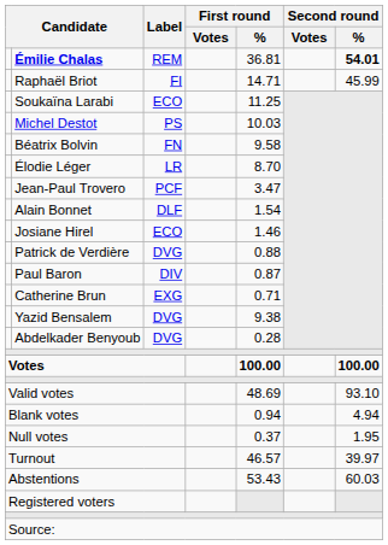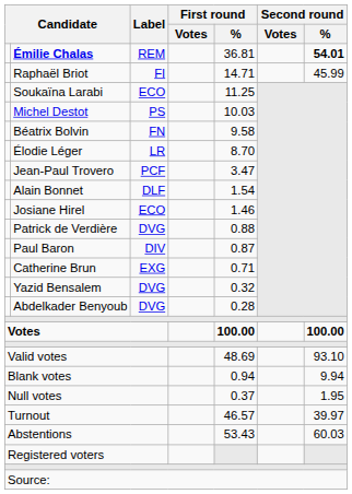Yazid Bensalem | First round / %: 9.38 -> 0.32
Blank votes | Second round / %: 4.94 -> 9.94
